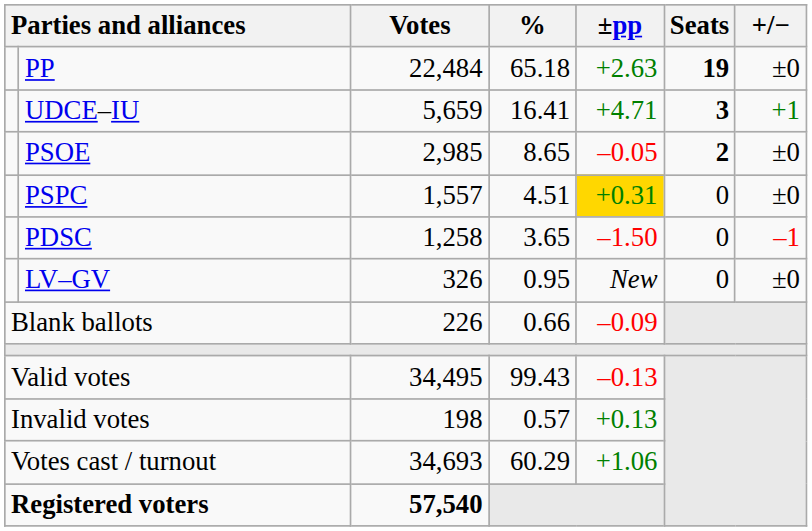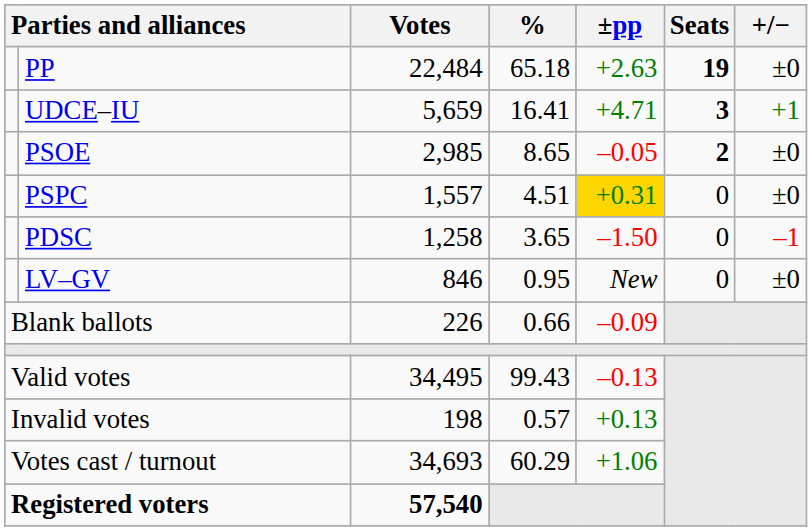LV–GV | Votes: 326 -> 846
